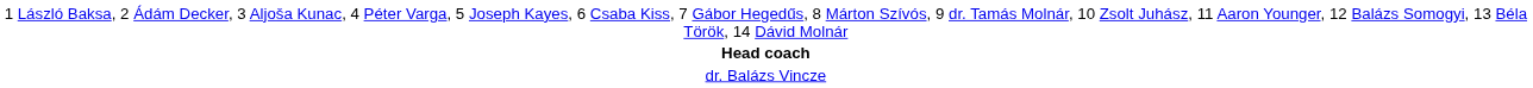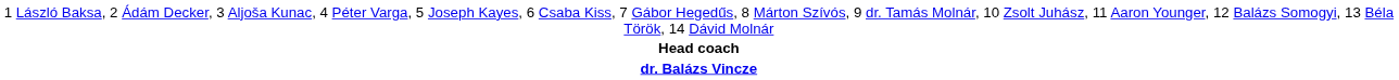row 3 | column 1: normal -> bold
